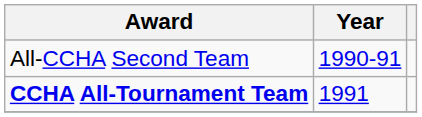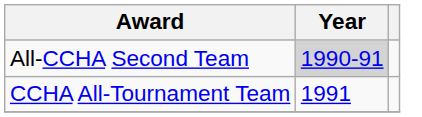row 2 | Year: no background -> lightgrey background
row 3 | Award: bold -> normal
